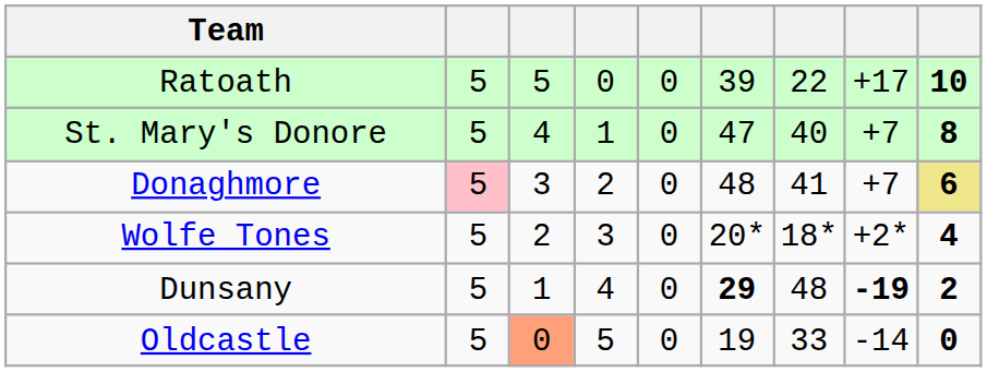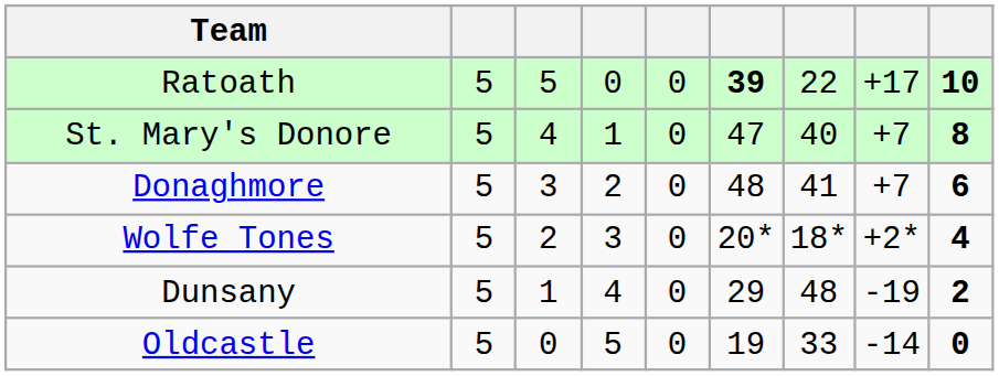Ratoath | column 6: normal -> bold
Donaghmore | column 2: pink background -> no background
Donaghmore | column 9: khaki background -> no background
Dunsany | column 6: bold -> normal
Dunsany | column 8: bold -> normal
Oldcastle | column 3: lightsalmon background -> no background
